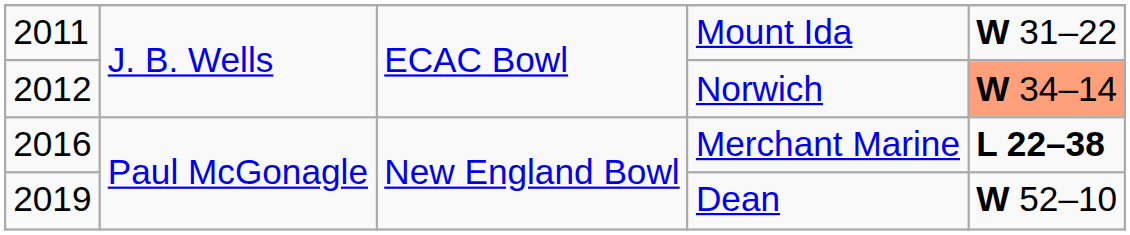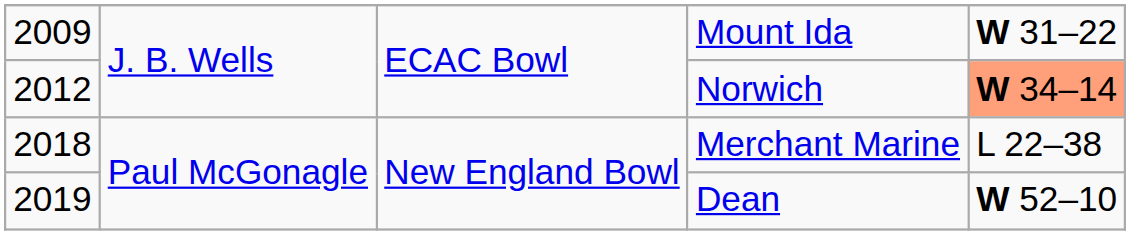Mount Ida | column 1: 2011 -> 2009
Merchant Marine | column 1: 2016 -> 2018
Merchant Marine | column 5: bold -> normal
